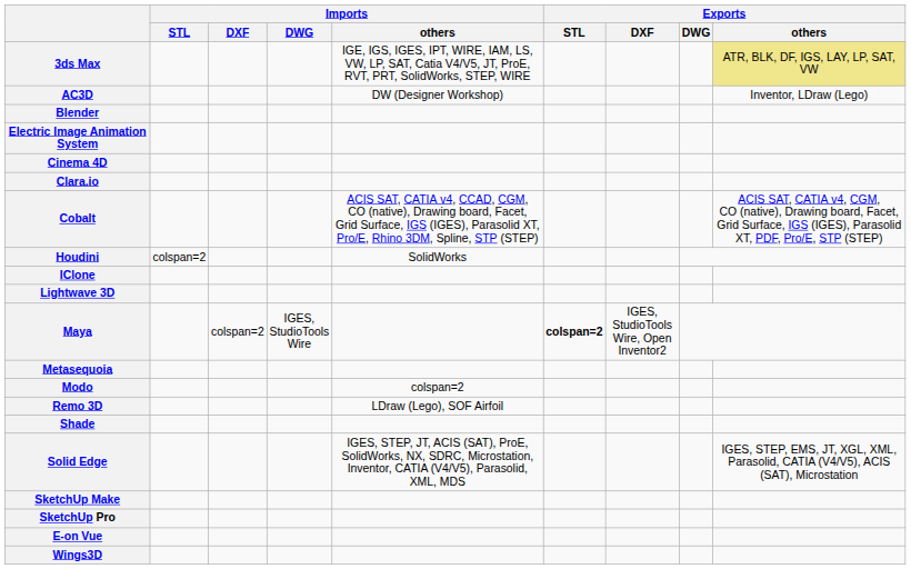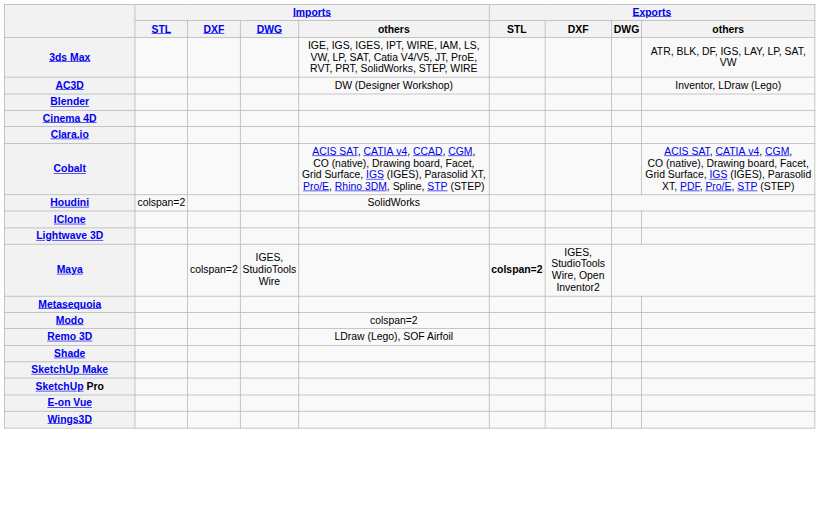3ds Max | Exports / others: khaki background -> no background
- row: Electric Image Animation System
- row: Solid Edge | IGES, STEP, JT, ACIS (SAT), ProE, SolidWorks, NX, SDRC, Microstation, Inventor, CATIA (V4/V5), Parasolid, XML, MDS | IGES, STEP, EMS, JT, XGL, XML, Parasolid, CATIA (V4/V5), ACIS (SAT), Microstation
